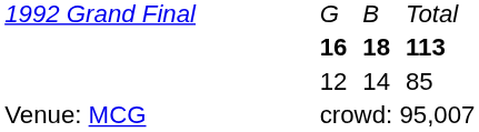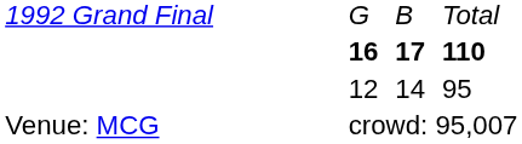16 | column 3: 18 -> 17
16 | column 4: 113 -> 110
12 | column 4: 85 -> 95
